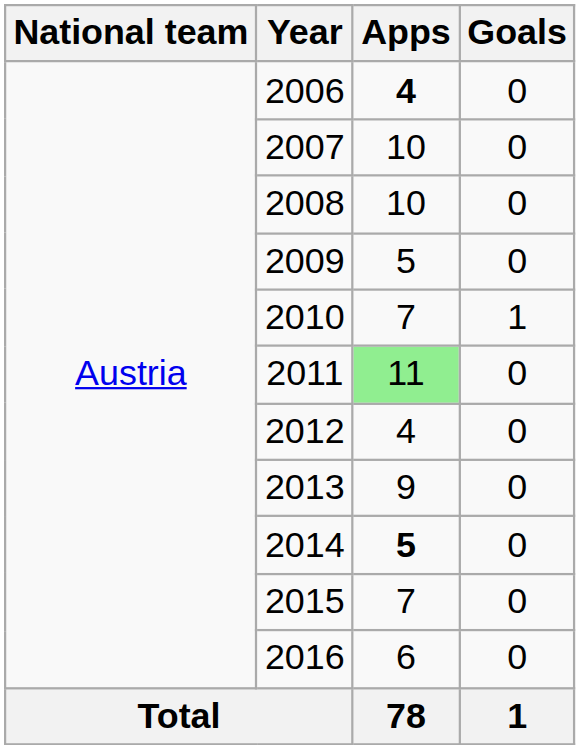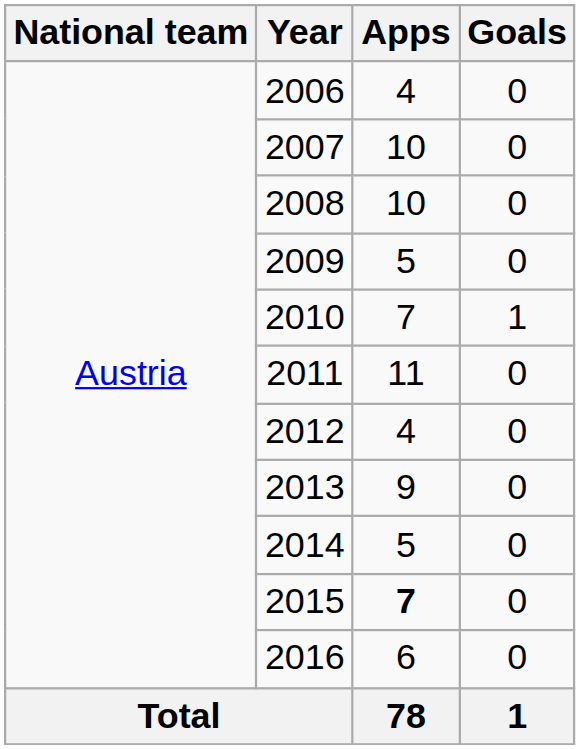2006 | Apps: bold -> normal
2011 | Apps: lightgreen background -> no background
2014 | Apps: bold -> normal
2015 | Apps: normal -> bold
